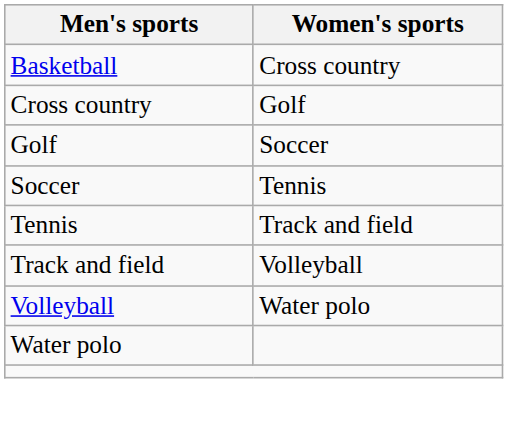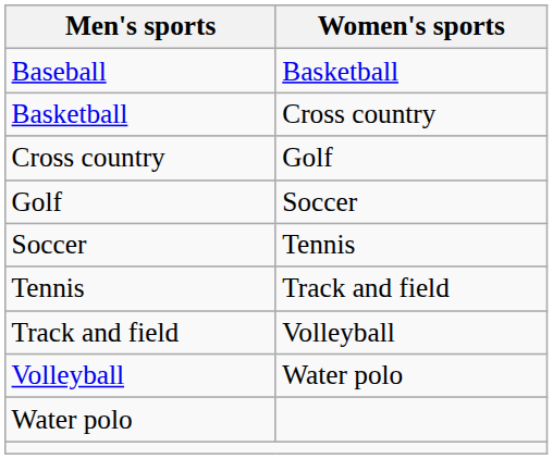+ row: Baseball | Basketball
